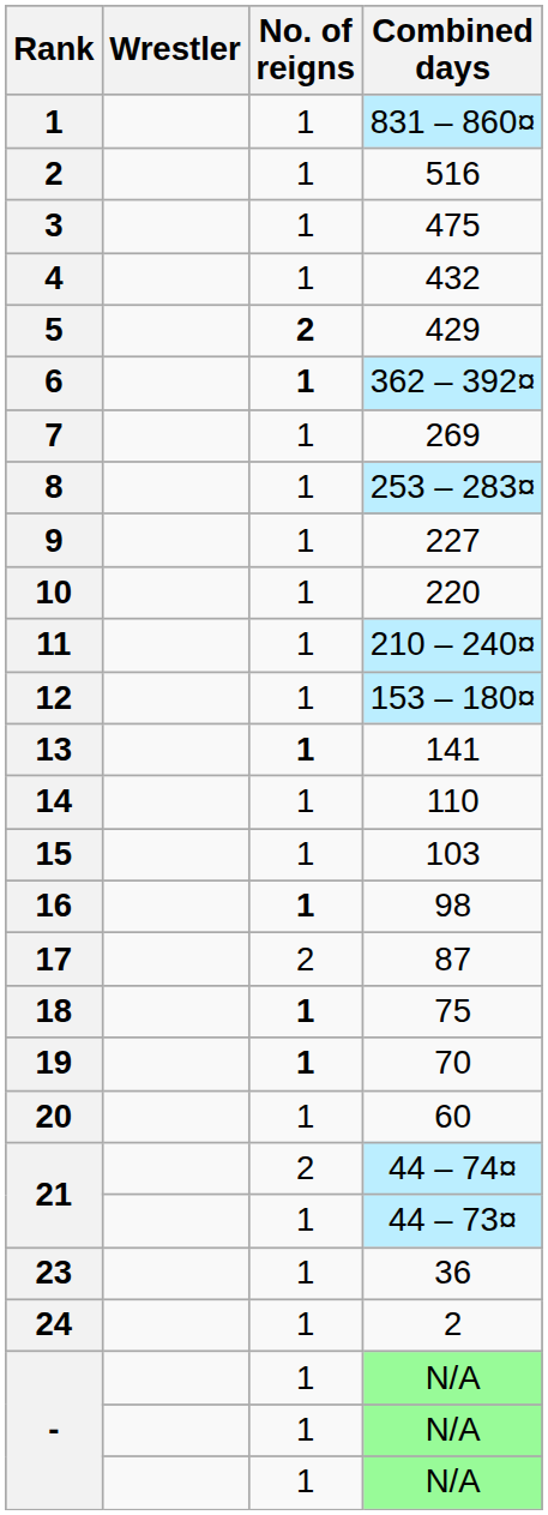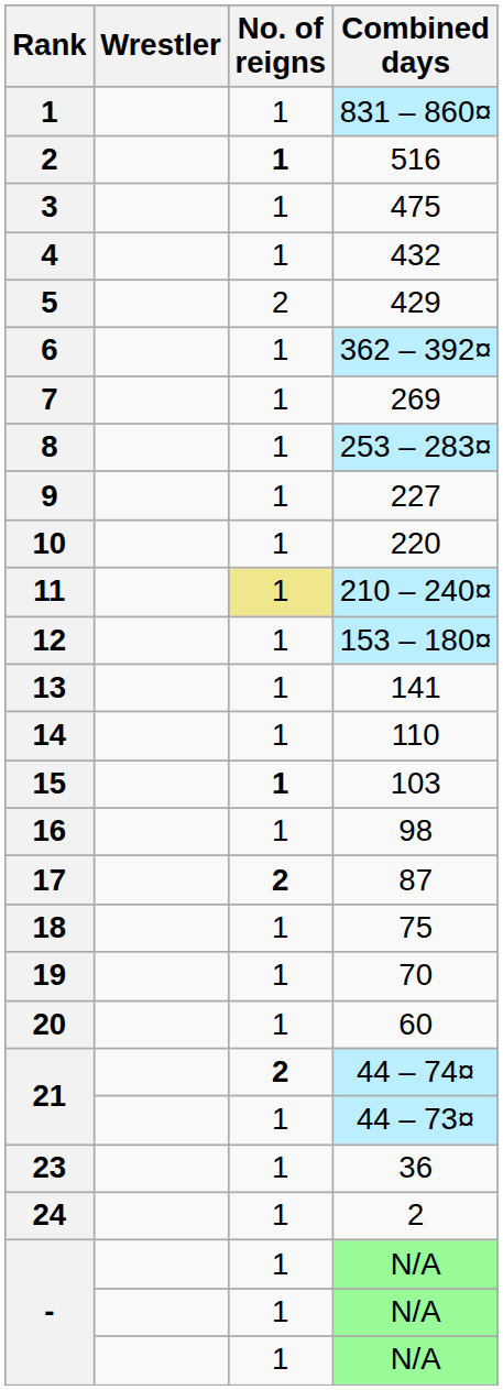516 | No. of reigns: normal -> bold
429 | No. of reigns: bold -> normal
362 – 392¤ | No. of reigns: bold -> normal
210 – 240¤ | No. of reigns: no background -> khaki background
141 | No. of reigns: bold -> normal
103 | No. of reigns: normal -> bold
98 | No. of reigns: bold -> normal
87 | No. of reigns: normal -> bold
75 | No. of reigns: bold -> normal
70 | No. of reigns: bold -> normal
44 – 74¤ | No. of reigns: normal -> bold
